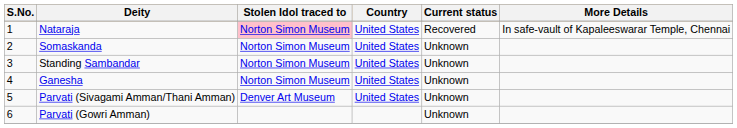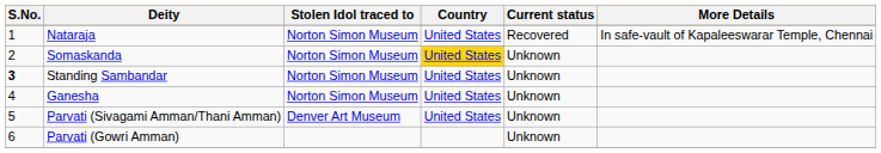Nataraja | Stolen Idol traced to: pink background -> no background
Somaskanda | Country: no background -> gold background
Standing Sambandar | S.No.: normal -> bold
